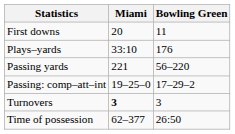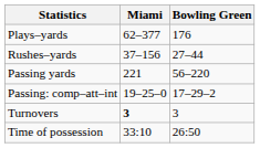- row: First downs | 20 | 11
Plays–yards | Miami: 33:10 -> 62–377
+ row: Rushes–yards | 37–156 | 27–44
Time of possession | Miami: 62–377 -> 33:10
